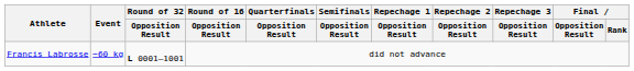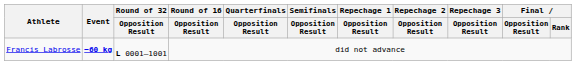Francis Labrosse | Event: normal -> bold
